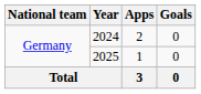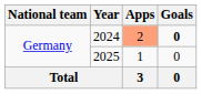2024 | Apps: no background -> lightsalmon background
2024 | Goals: normal -> bold
